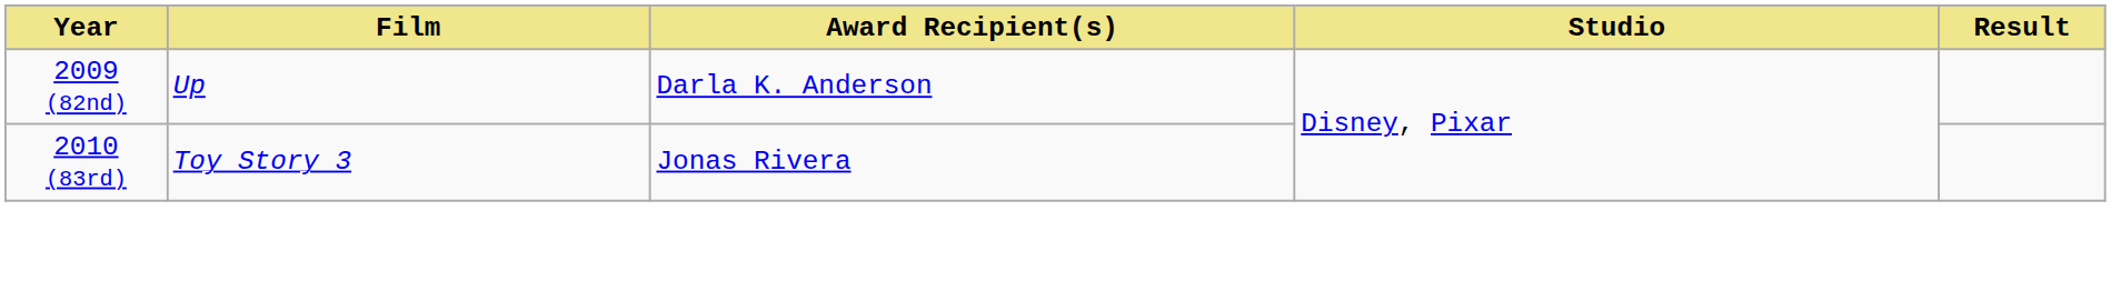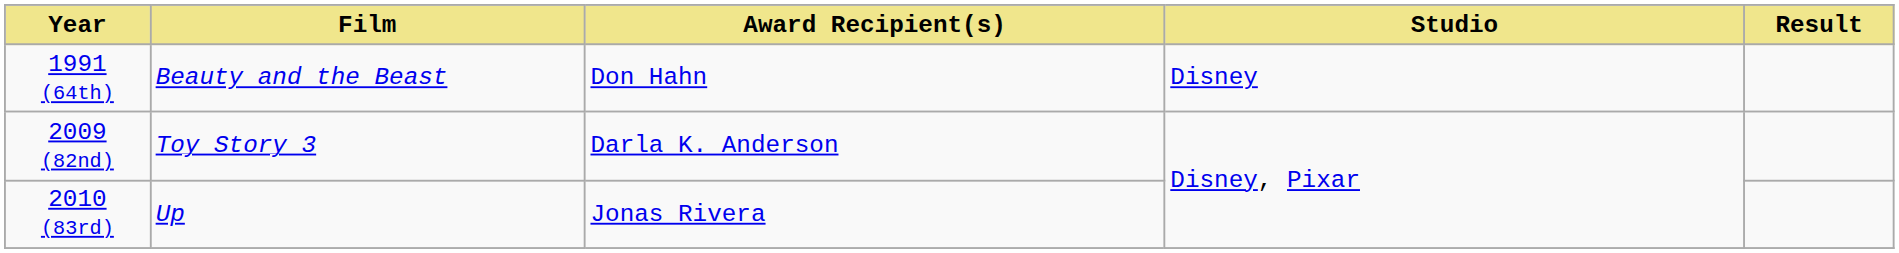+ row: 1991 (64th) | Beauty and the Beast | Don Hahn | Disney
2009 (82nd) | Film: Up -> Toy Story 3
2010 (83rd) | Film: Toy Story 3 -> Up
